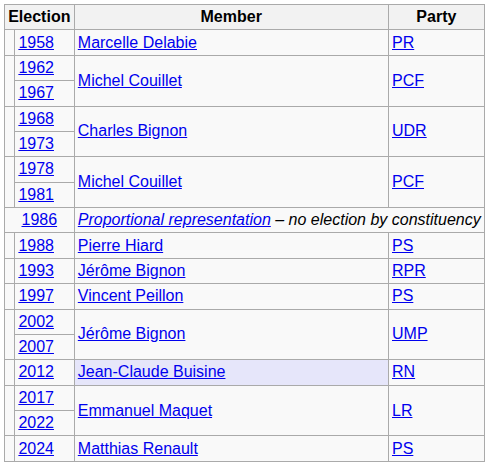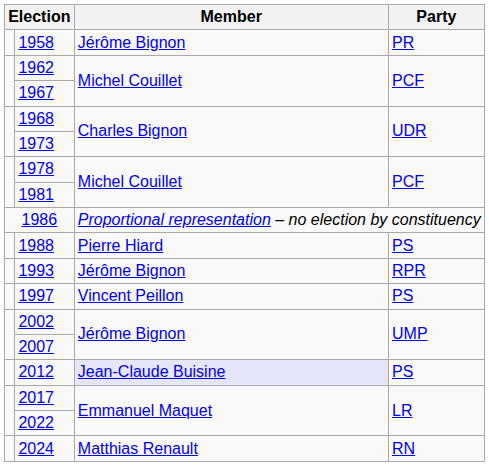1958 | Member: Marcelle Delabie -> Jérôme Bignon
2012 | Party: RN -> PS
2024 | Party: PS -> RN
